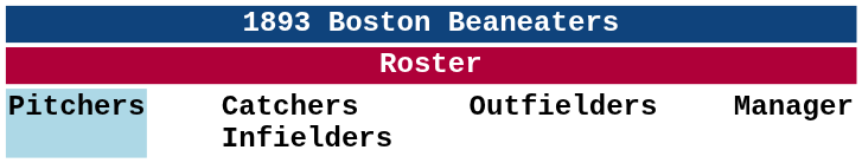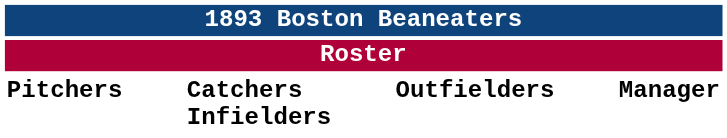Pitchers | column 1: lightblue background -> no background
